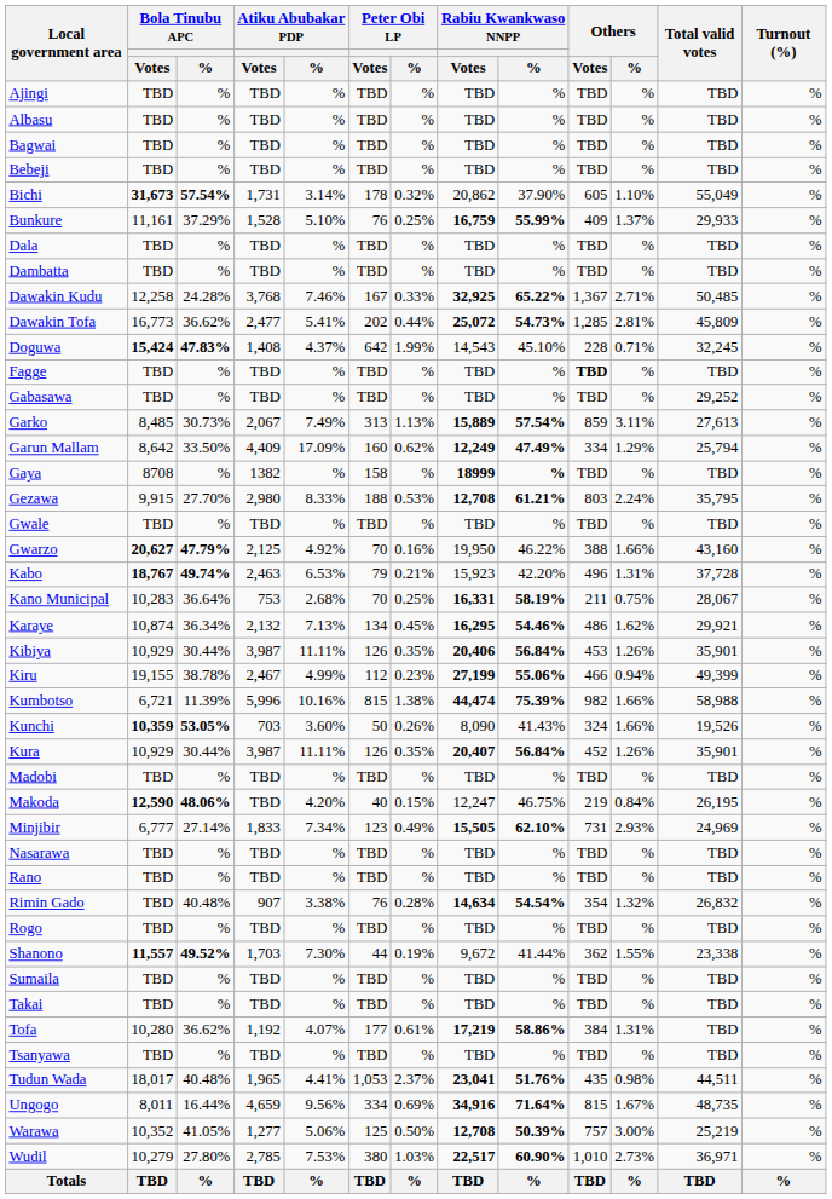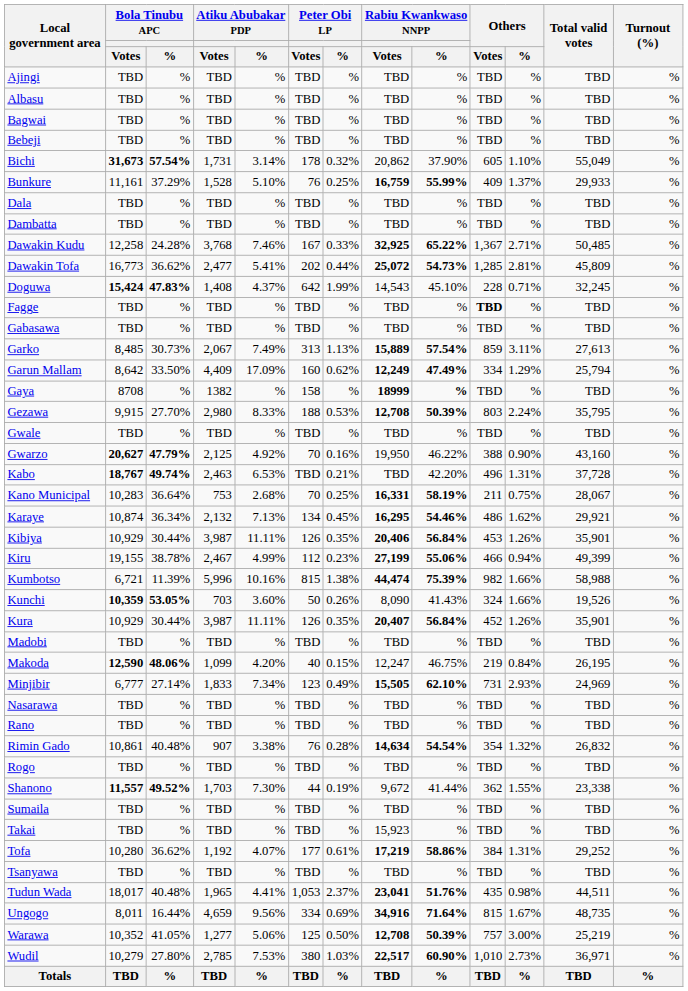Gabasawa | Total valid votes: 29,252 -> TBD
Gezawa | Rabiu Kwankwaso NNPP / %: 61.21% -> 50.39%
Gwarzo | Others / %: 1.66% -> 0.90%
Kabo | Peter Obi LP / Votes: 79 -> TBD
Kabo | Rabiu Kwankwaso NNPP / Votes: 15,923 -> TBD
Makoda | Atiku Abubakar PDP / Votes: TBD -> 1,099
Rimin Gado | Bola Tinubu APC / Votes: TBD -> 10,861
Takai | Rabiu Kwankwaso NNPP / Votes: TBD -> 15,923
Tofa | Total valid votes: TBD -> 29,252
